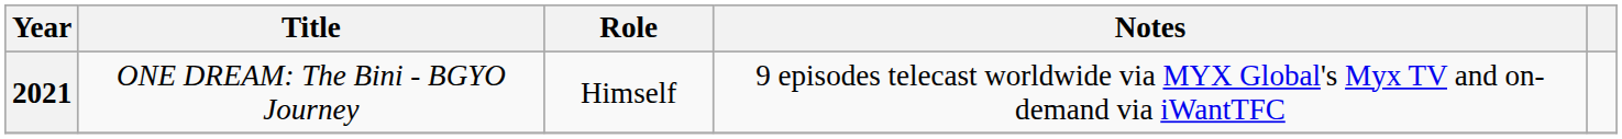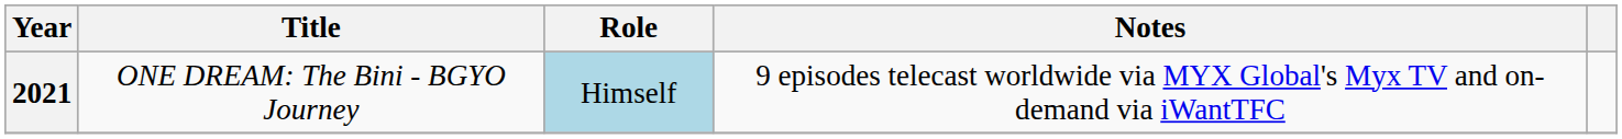2021 | Role: no background -> lightblue background
